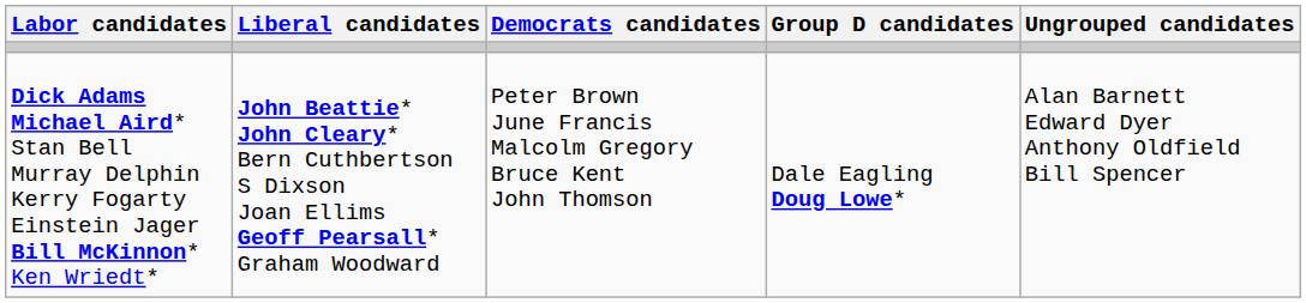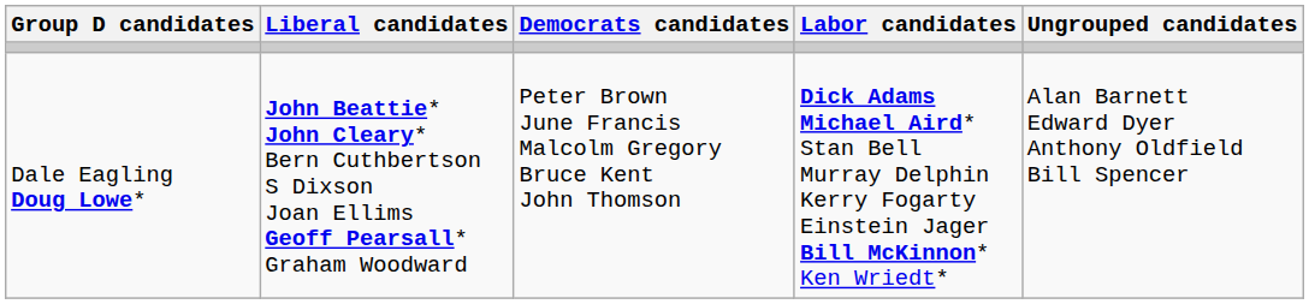columns swapped: Labor candidates <-> Group D candidates
